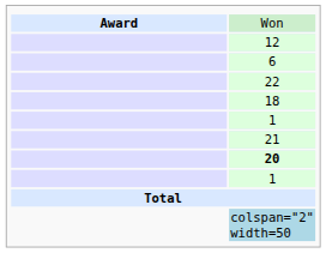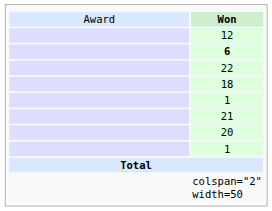Won | column 1: bold -> normal
Won | column 2: normal -> bold
6 | column 2: normal -> bold
20 | column 2: bold -> normal
colspan="2" width=50 | column 2: lightblue background -> no background
